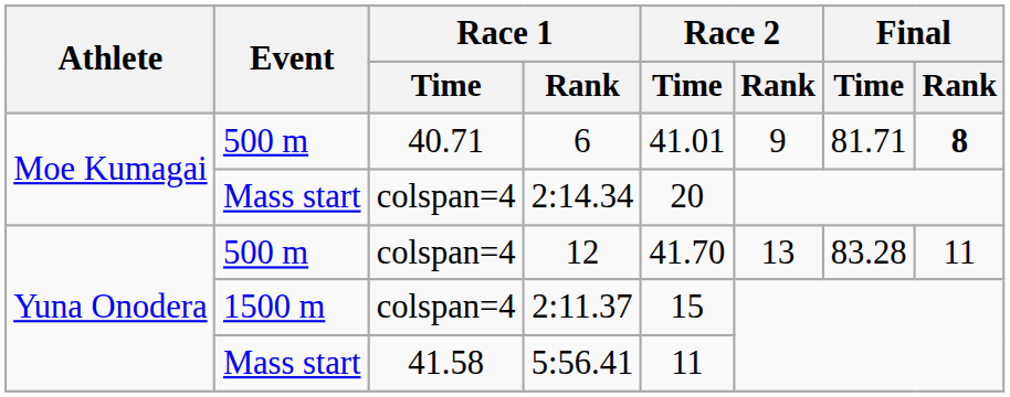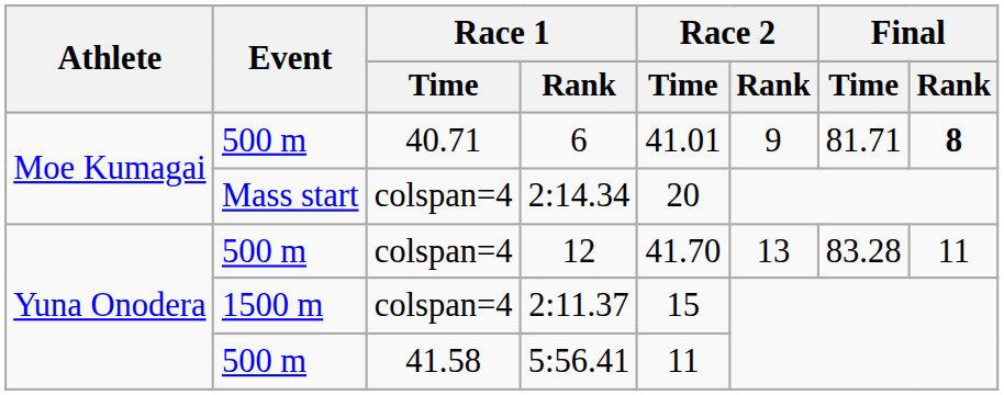5:56.41 | Event: Mass start -> 500 m
